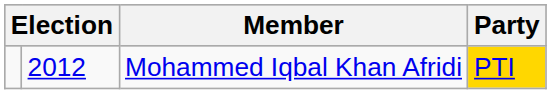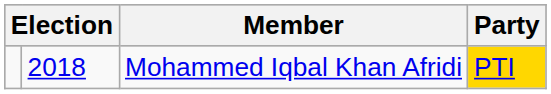Mohammed Iqbal Khan Afridi | column 2: 2012 -> 2018
